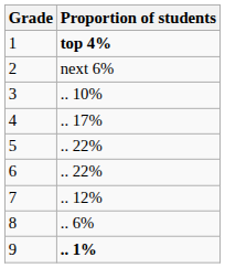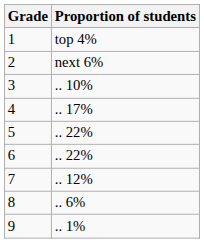1 | Proportion of students: bold -> normal
9 | Proportion of students: bold -> normal
